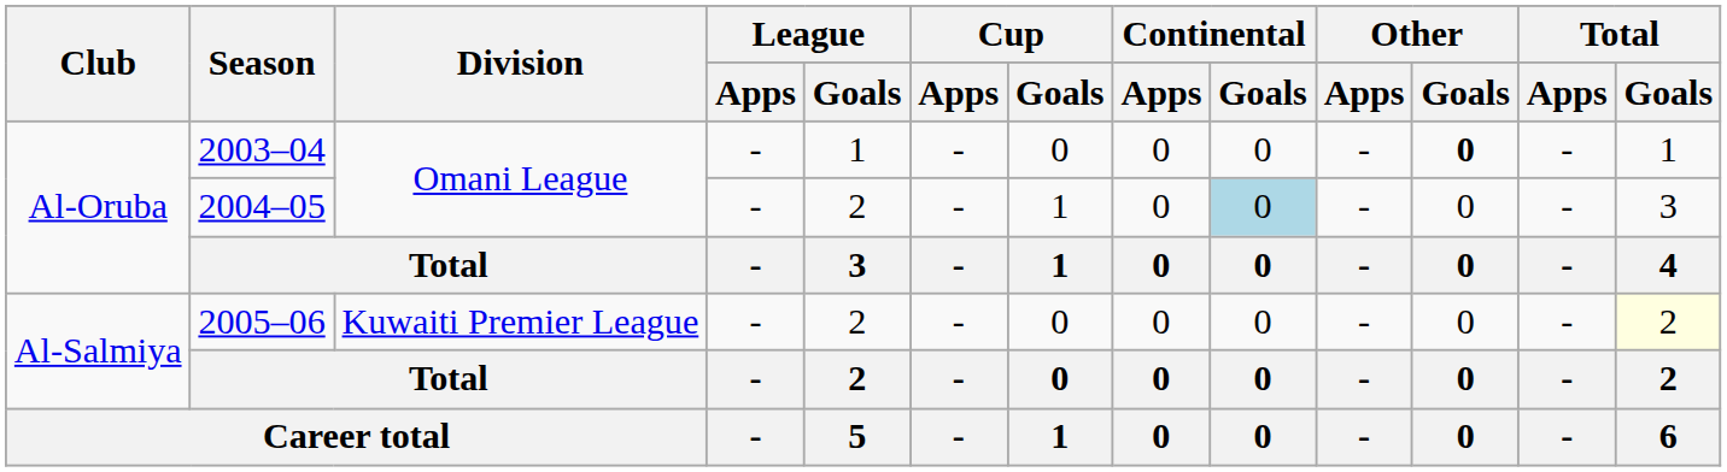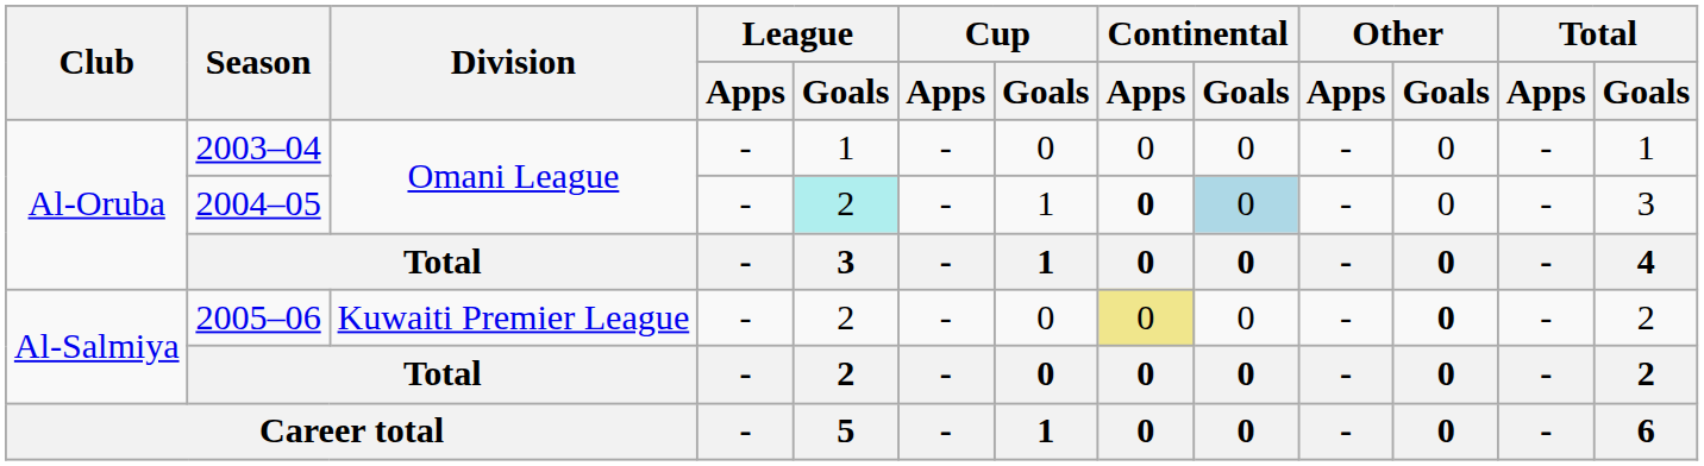2003–04 | Other / Goals: bold -> normal
2004–05 | League / Goals: no background -> paleturquoise background
2004–05 | Continental / Apps: normal -> bold
2005–06 | Continental / Apps: no background -> khaki background
2005–06 | Other / Goals: normal -> bold
2005–06 | Total / Goals: lightyellow background -> no background
